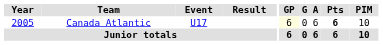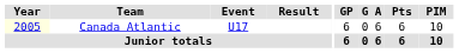Canada Atlantic | Year: no background -> lightyellow background
Canada Atlantic | GP: lightyellow background -> no background
Canada Atlantic | Pts: bold -> normal
